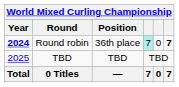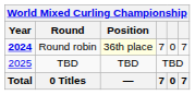Round robin | Position: no background -> lightyellow background
Round robin | column 4: paleturquoise background -> no background
Round robin | column 6: bold -> normal
